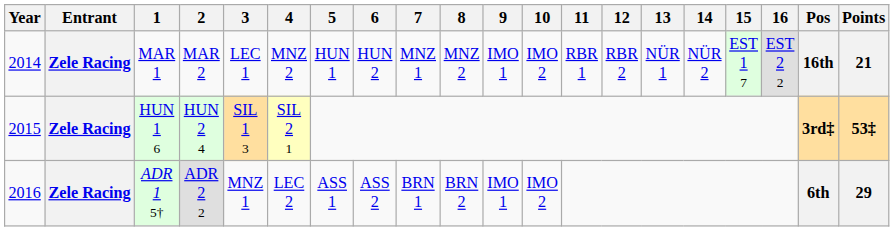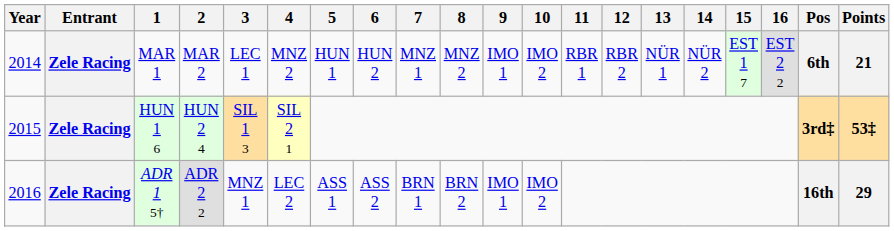MAR 1 | Pos: 16th -> 6th
ADR 1 5† | Pos: 6th -> 16th
